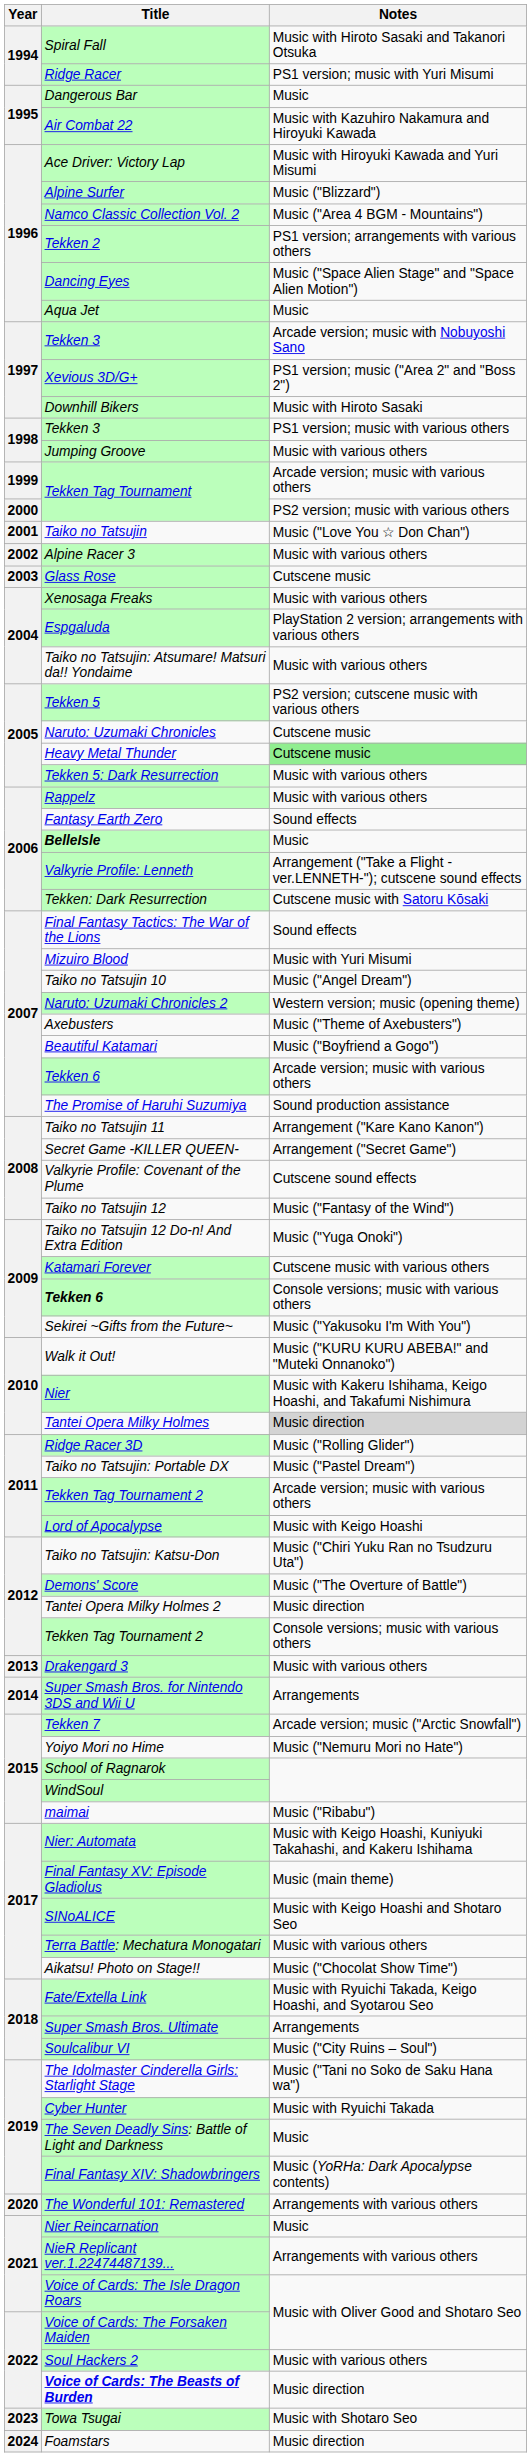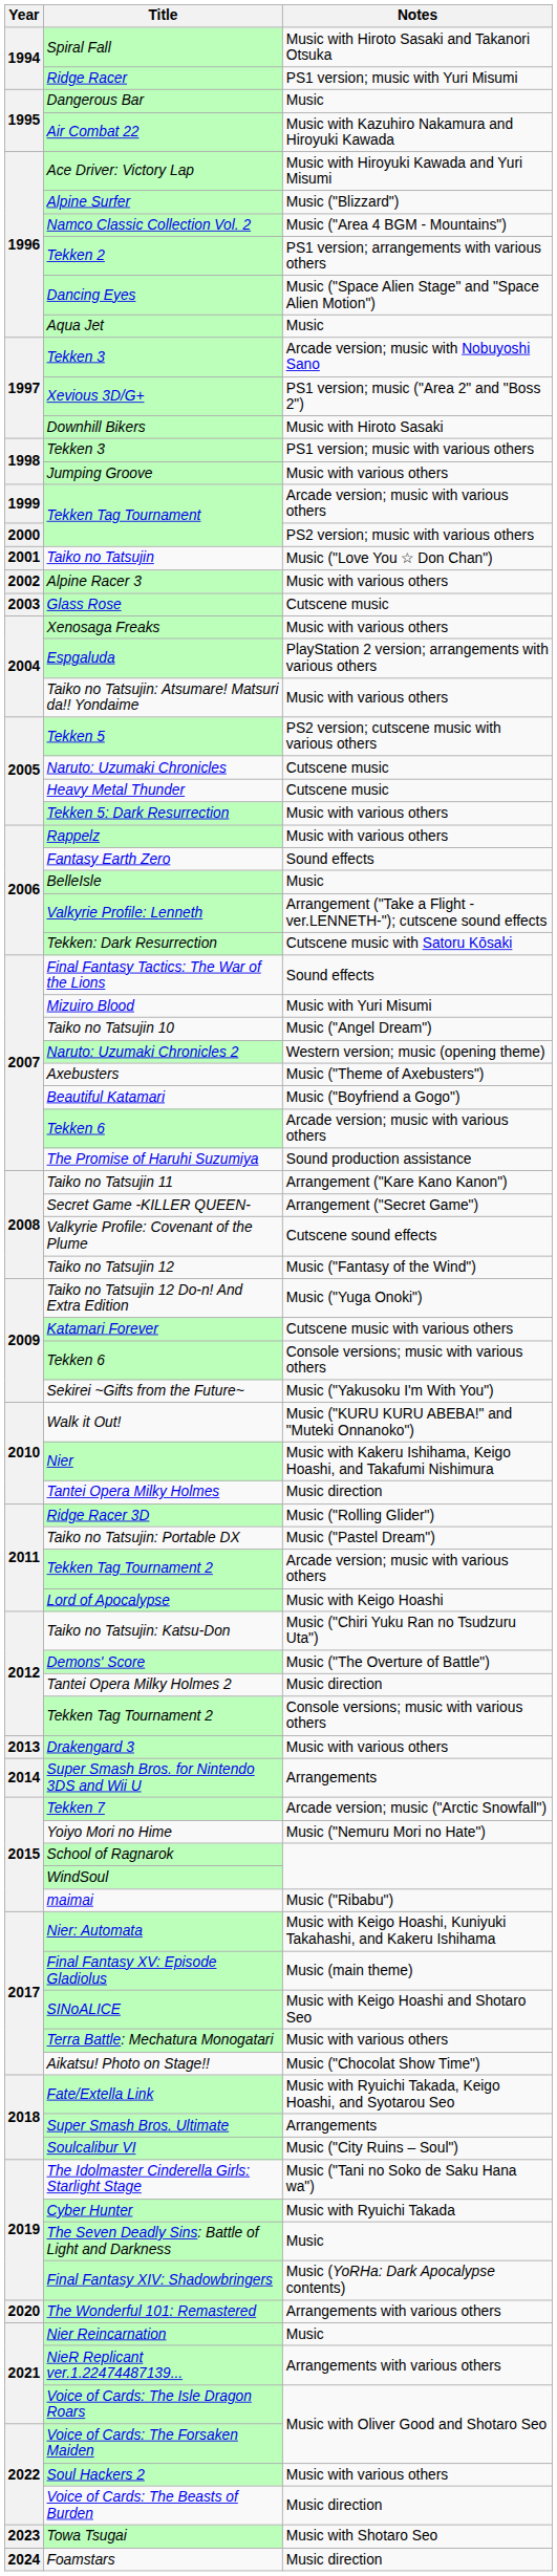Heavy Metal Thunder | Notes: lightgreen background -> no background
BelleIsle | Title: bold -> normal
Tekken 6 / Console versions; music with various others | Title: bold -> normal
Tantei Opera Milky Holmes | Notes: lightgrey background -> no background
Voice of Cards: The Beasts of Burden | Title: bold -> normal
